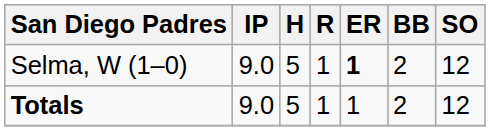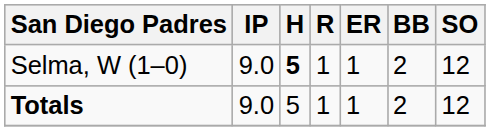Selma, W (1–0) | H: normal -> bold
Selma, W (1–0) | ER: bold -> normal
